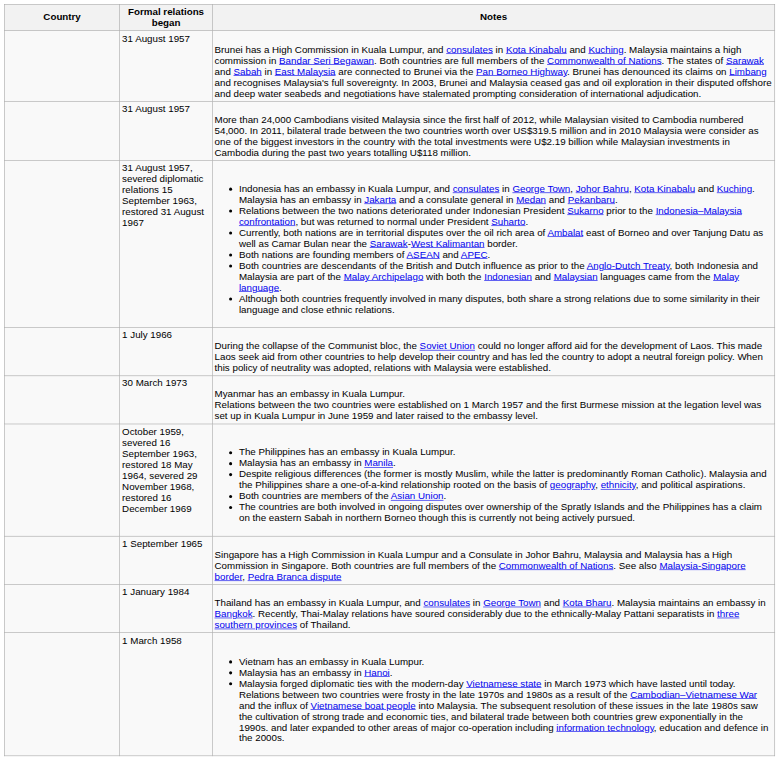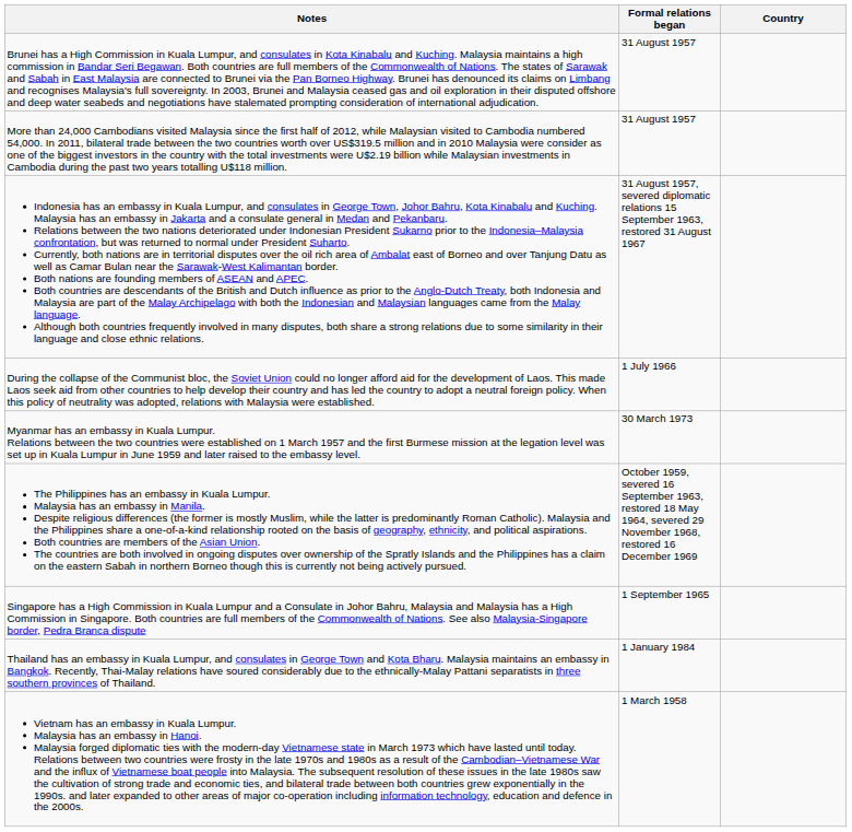columns swapped: Country <-> Notes
